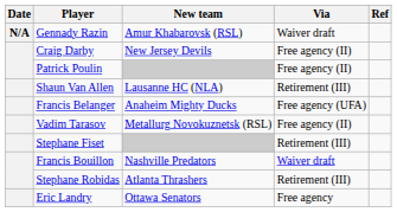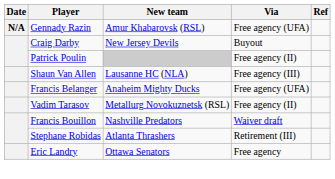Gennady Razin | Via: Waiver draft -> Free agency (UFA)
Craig Darby | Via: Free agency (II) -> Buyout
Shaun Van Allen | Via: Retirement (III) -> Free agency (III)
- row: Stephane Fiset | Retirement (III)
